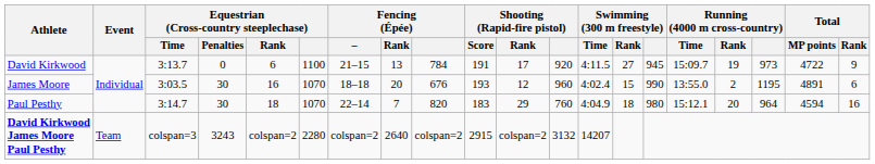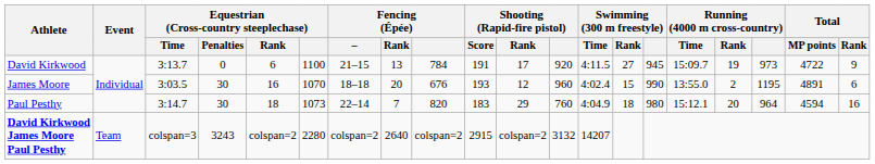Paul Pesthy | Equestrian (Cross-country steeplechase): 1070 -> 1073
